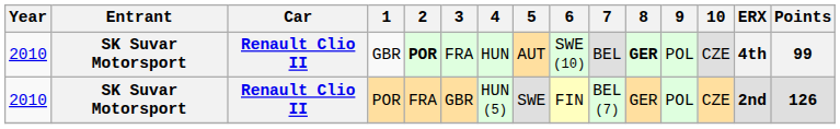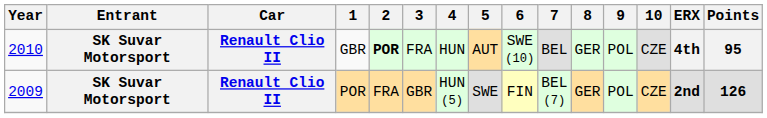row 2 | 8: bold -> normal
row 2 | Points: 99 -> 95
row 3 | Year: 2010 -> 2009
